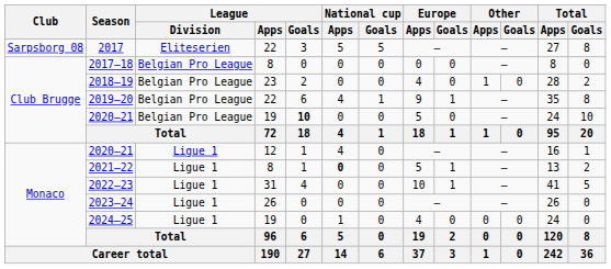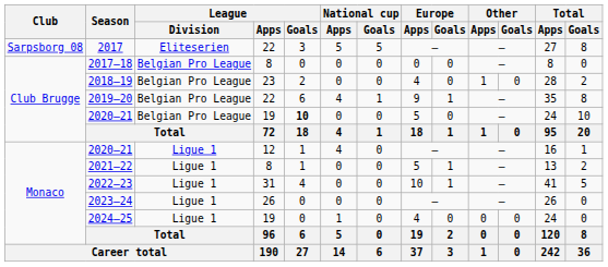2021–22 | National cup / Apps: bold -> normal
